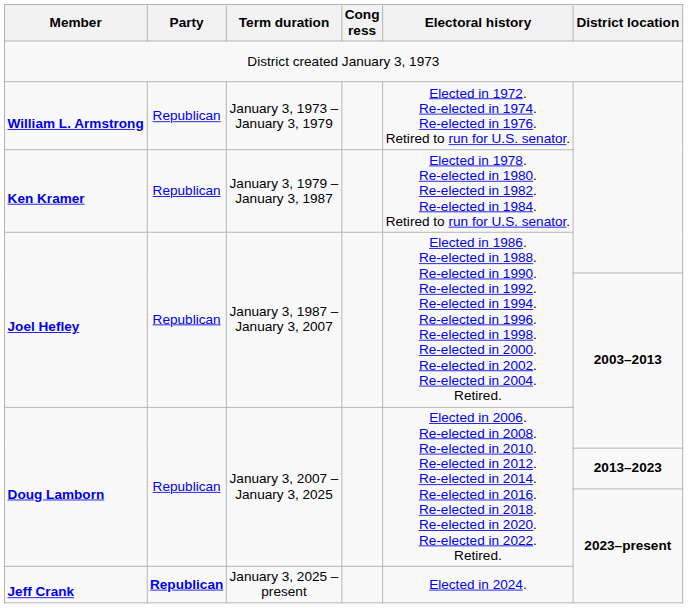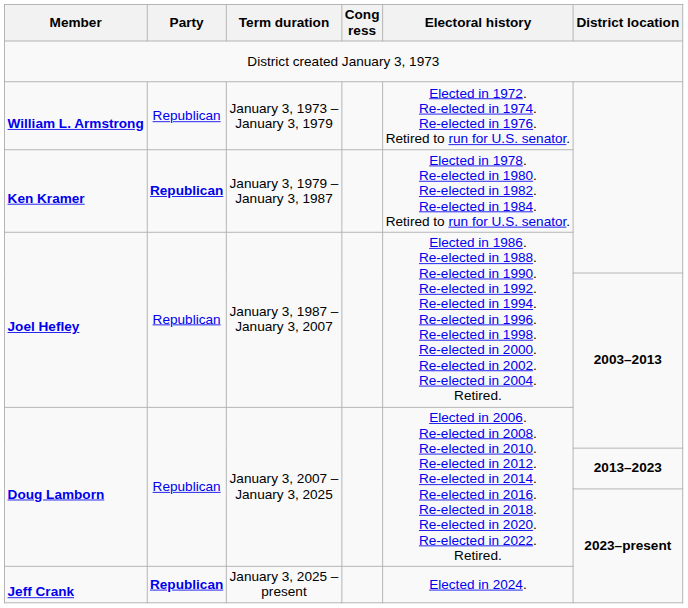Ken Kramer | Party: normal -> bold
